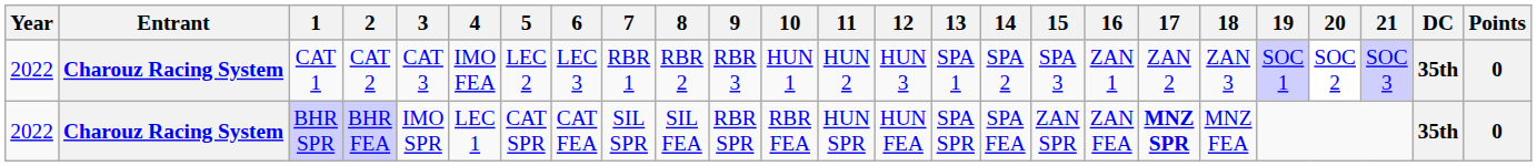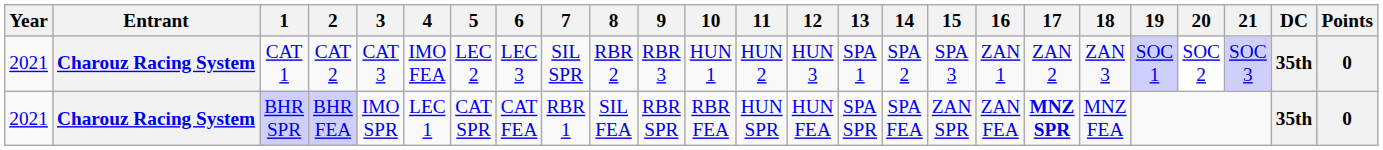CAT 1 | Year: 2022 -> 2021
CAT 1 | 7: RBR 1 -> SIL SPR
BHR SPR | Year: 2022 -> 2021
BHR SPR | 7: SIL SPR -> RBR 1
